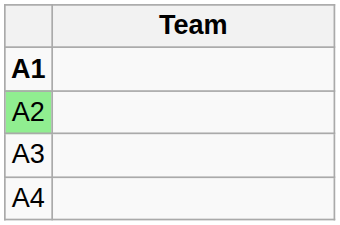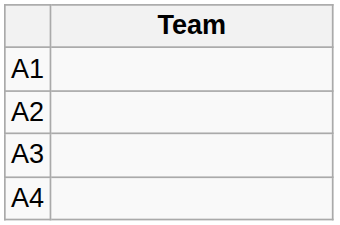A1 | column 1: bold -> normal
A2 | column 1: lightgreen background -> no background
